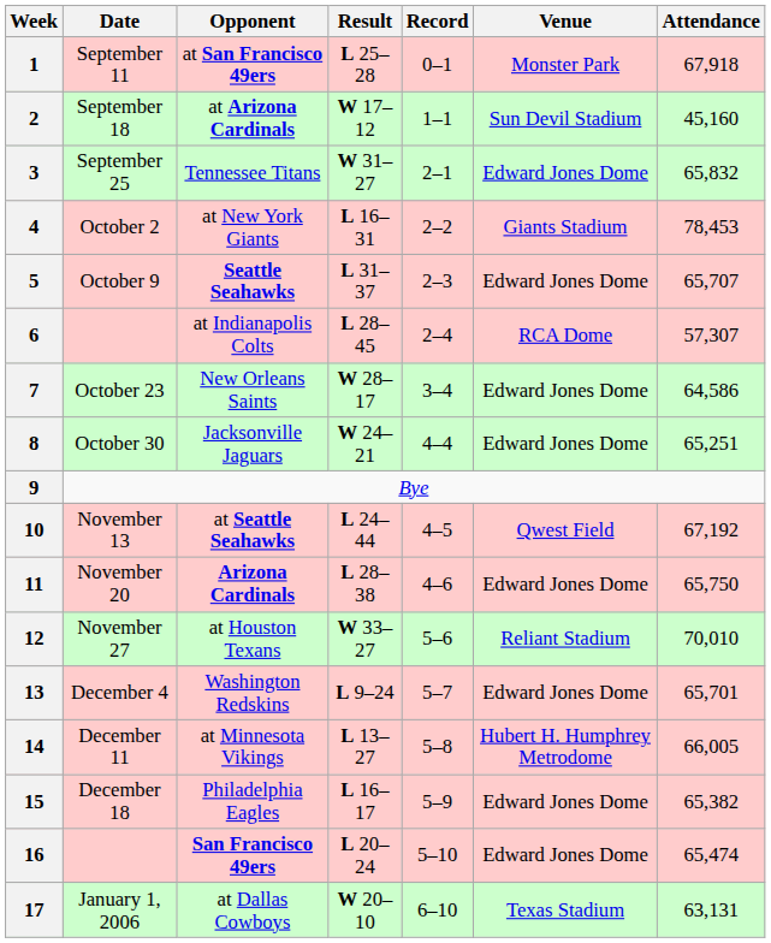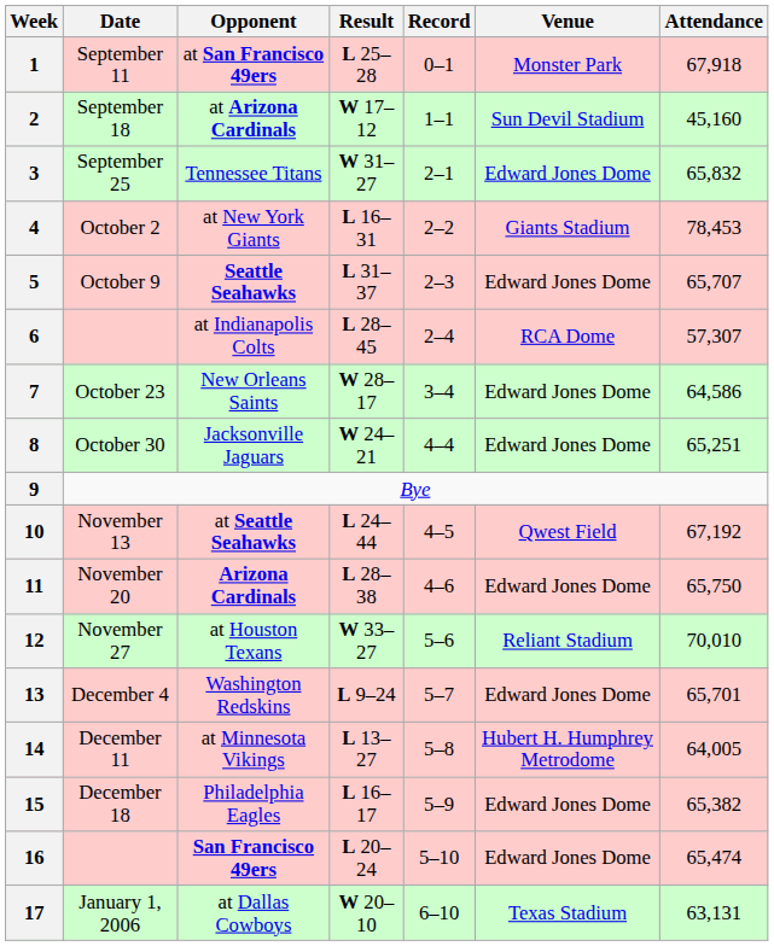14 | Attendance: 66,005 -> 64,005
